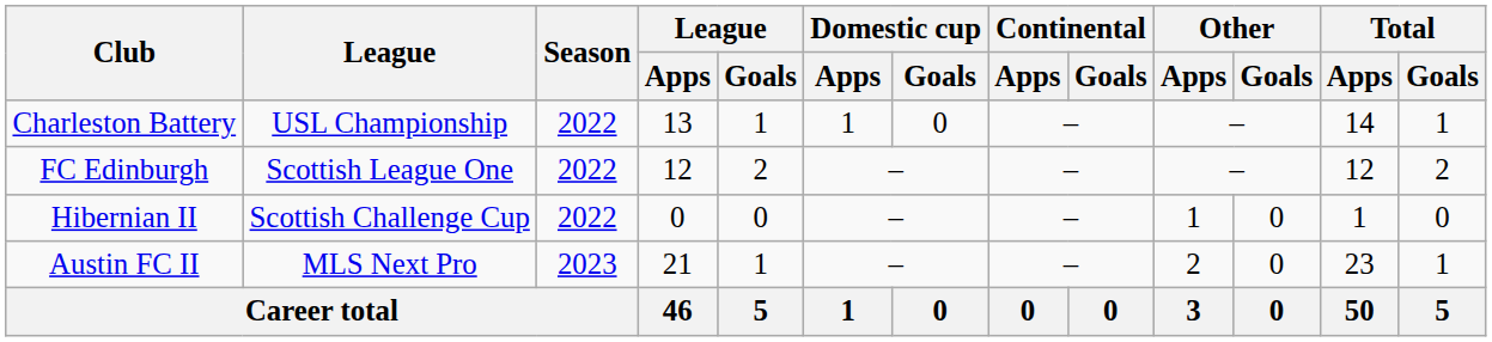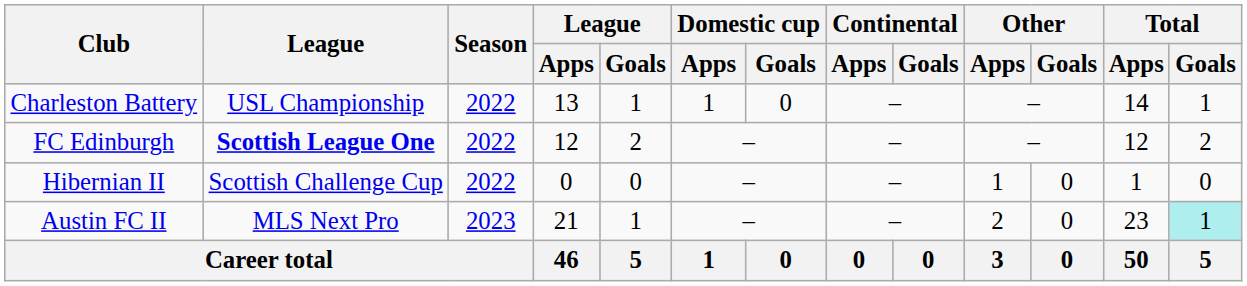FC Edinburgh | League: normal -> bold
Austin FC II | Total / Goals: no background -> paleturquoise background
